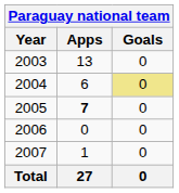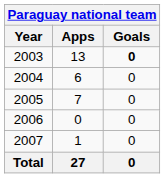2003 | Goals: normal -> bold
2004 | Goals: khaki background -> no background
2005 | Apps: bold -> normal
